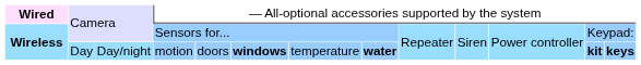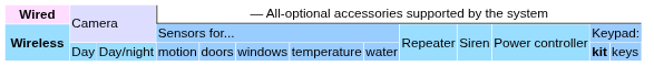Day | column 6: bold -> normal
Day | column 8: bold -> normal
Day | column 13: bold -> normal
